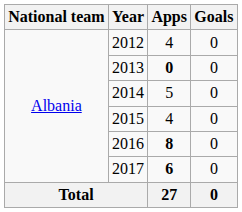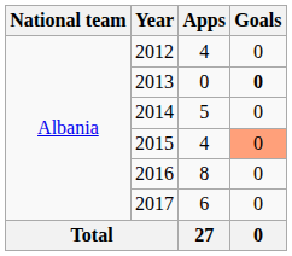2013 | Apps: bold -> normal
2013 | Goals: normal -> bold
2015 | Goals: no background -> lightsalmon background
2016 | Apps: bold -> normal
2017 | Apps: bold -> normal
